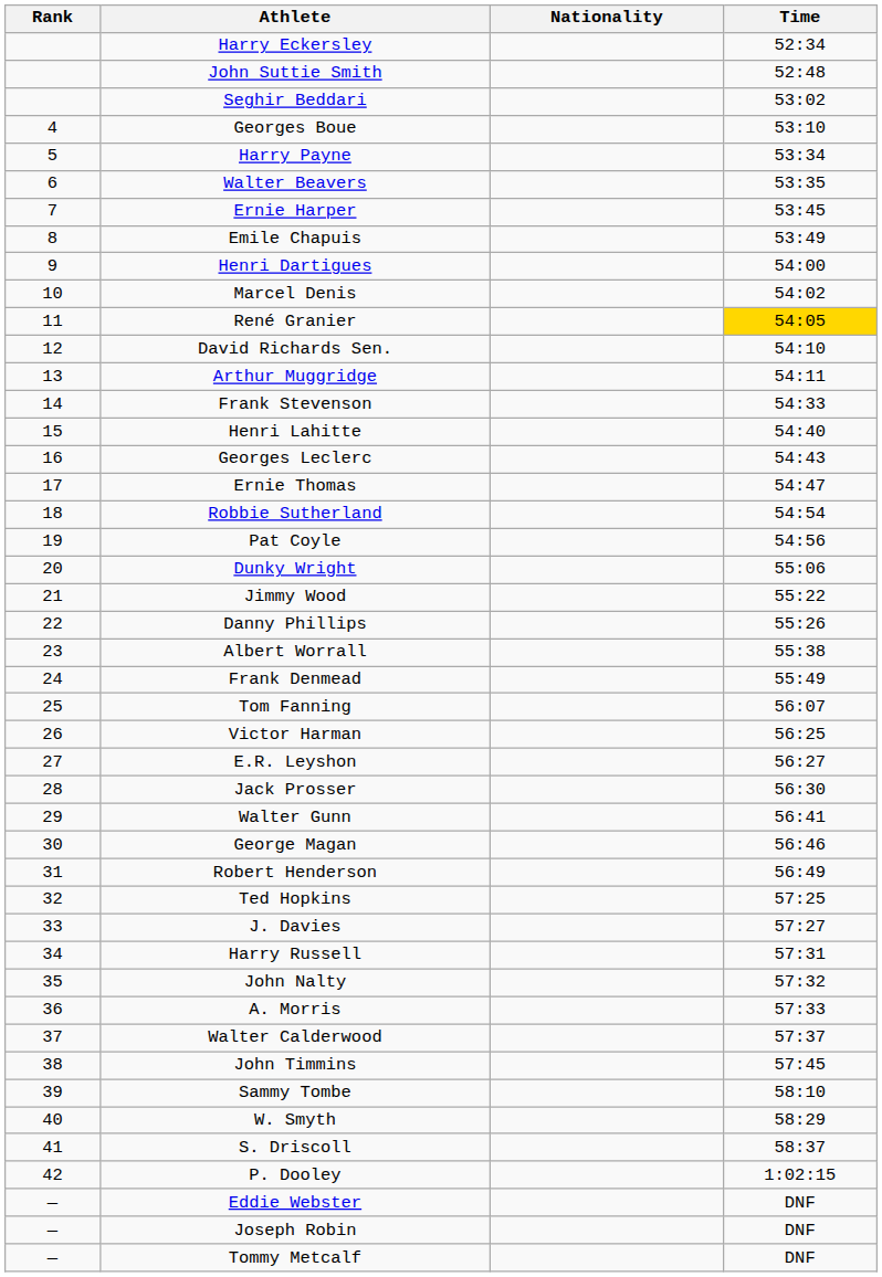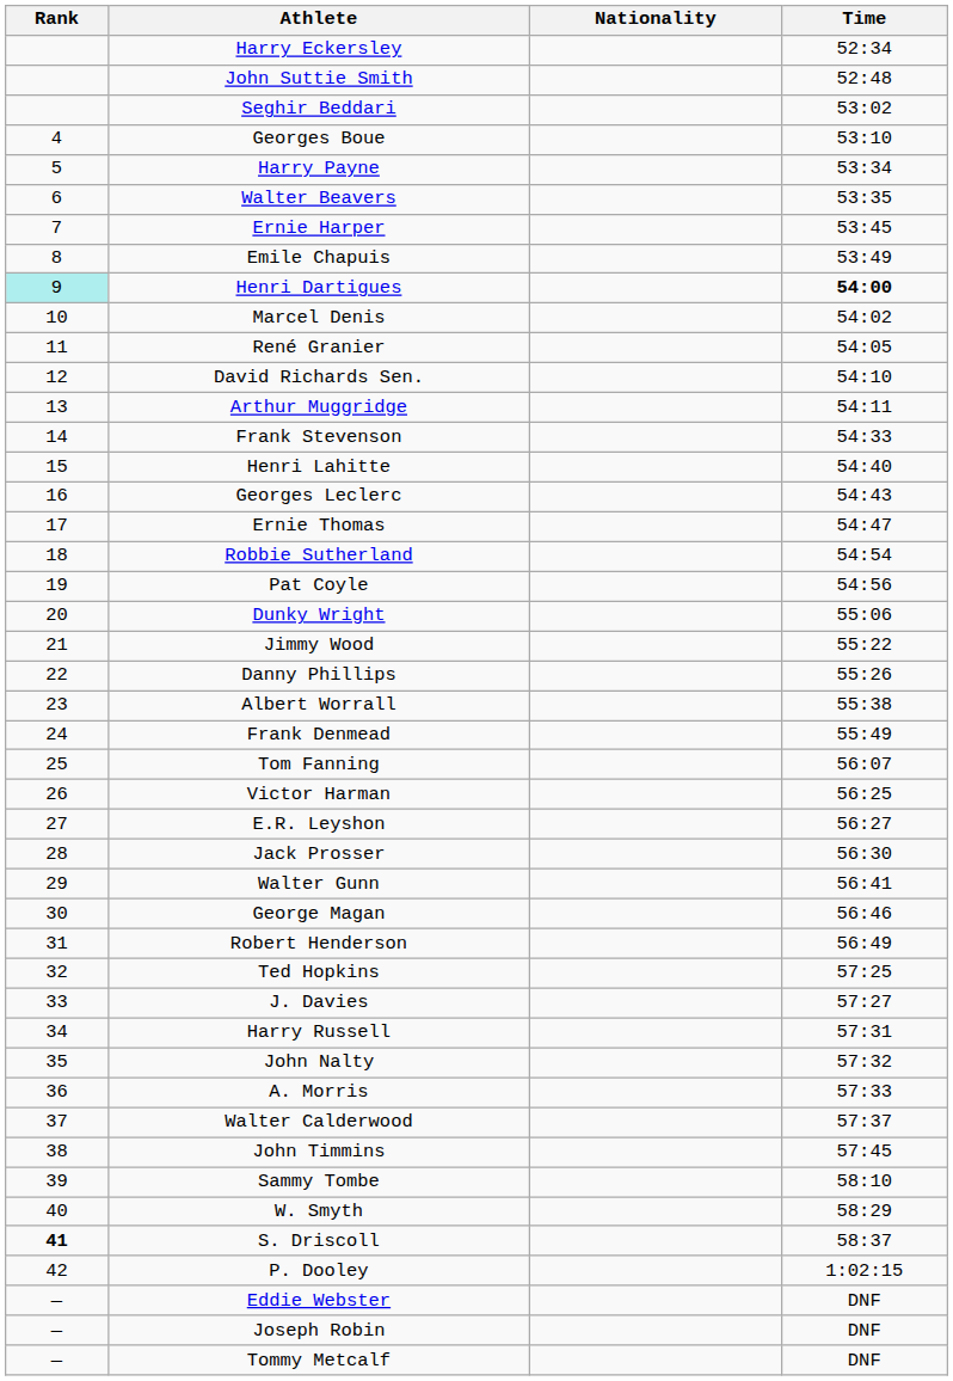Henri Dartigues | Rank: no background -> paleturquoise background
Henri Dartigues | Time: normal -> bold
René Granier | Time: gold background -> no background
S. Driscoll | Rank: normal -> bold
